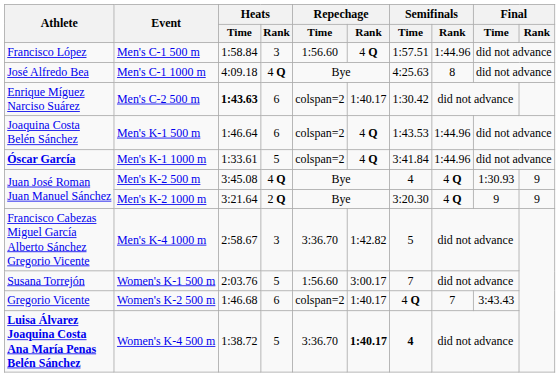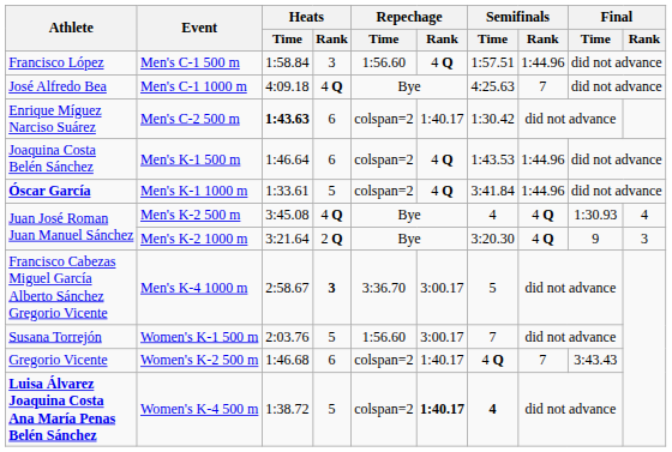Men's C-1 1000 m | Semifinals / Rank: 8 -> 7
Men's K-2 500 m | Final / Rank: 9 -> 4
Men's K-2 1000 m | Final / Rank: 9 -> 3
Men's K-4 1000 m | Heats / Rank: normal -> bold
Men's K-4 1000 m | Repechage / Rank: 1:42.82 -> 3:00.17
Women's K-4 500 m | Repechage / Time: 3:36.70 -> colspan=2
